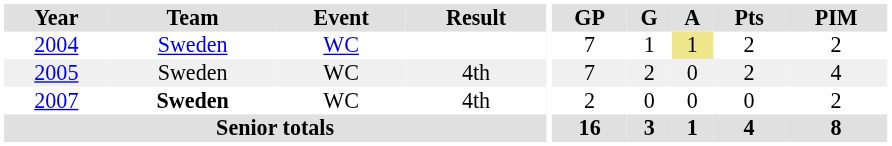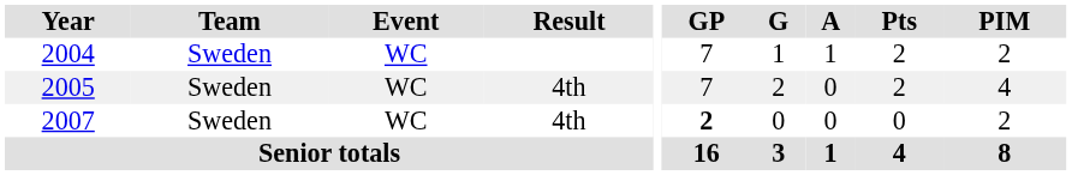2004 | A: khaki background -> no background
2007 | Team: bold -> normal
2007 | GP: normal -> bold
